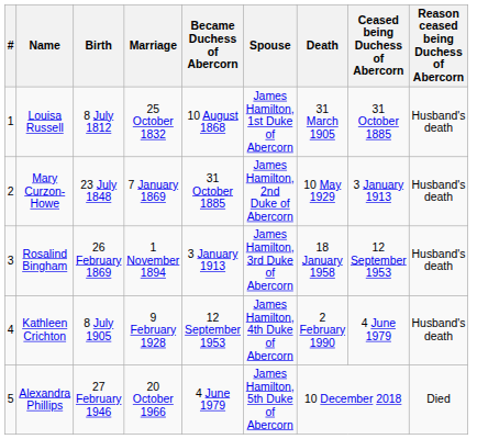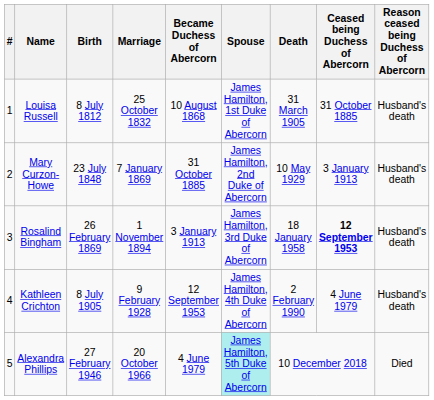Rosalind Bingham | Ceased being Duchess of Abercorn: normal -> bold
Alexandra Phillips | Spouse: no background -> paleturquoise background
